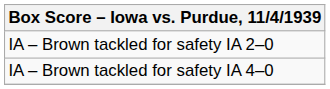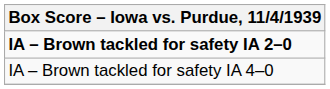row 2 | column 1: normal -> bold
